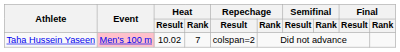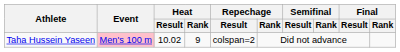Taha Hussein Yaseen | Heat / Rank: 7 -> 9
